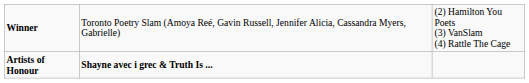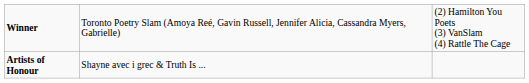Artists of Honour | column 2: bold -> normal
